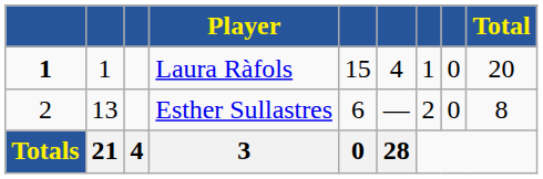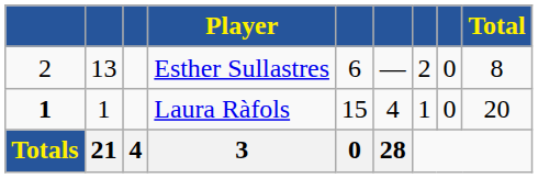rows swapped: Laura Ràfols <-> Esther Sullastres
